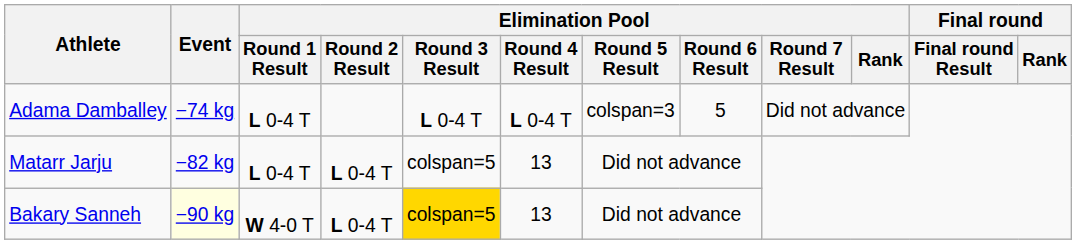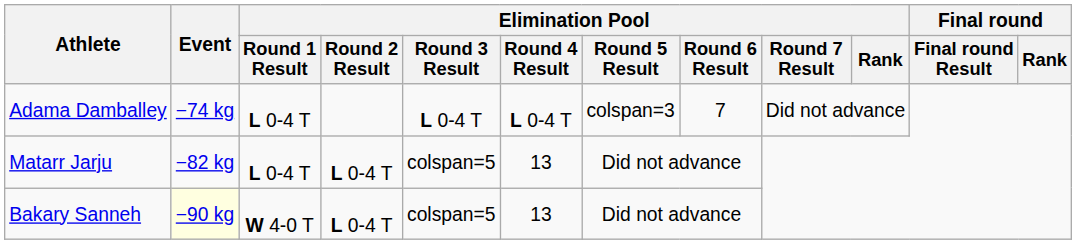Adama Damballey | Elimination Pool / Round 6 Result: 5 -> 7
Bakary Sanneh | Elimination Pool / Round 3 Result: gold background -> no background
